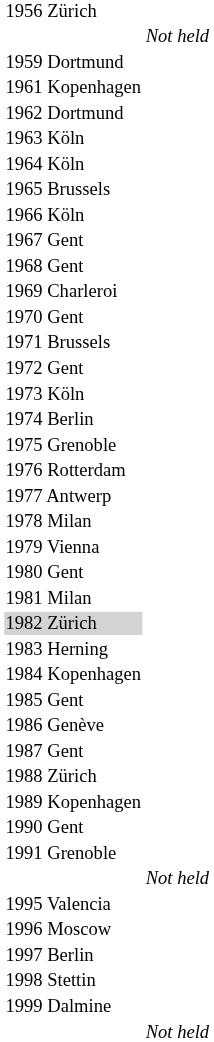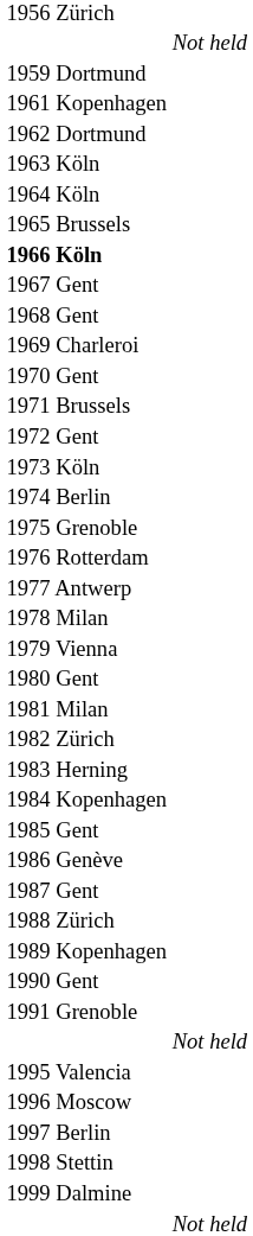1966 Köln | column 1: normal -> bold
1982 Zürich | column 1: lightgrey background -> no background
